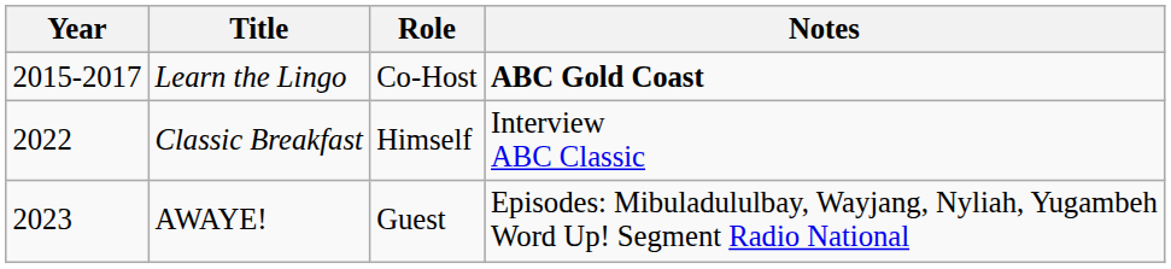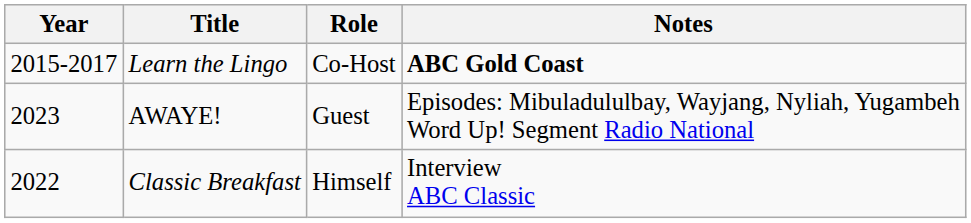rows swapped: Classic Breakfast <-> AWAYE!
